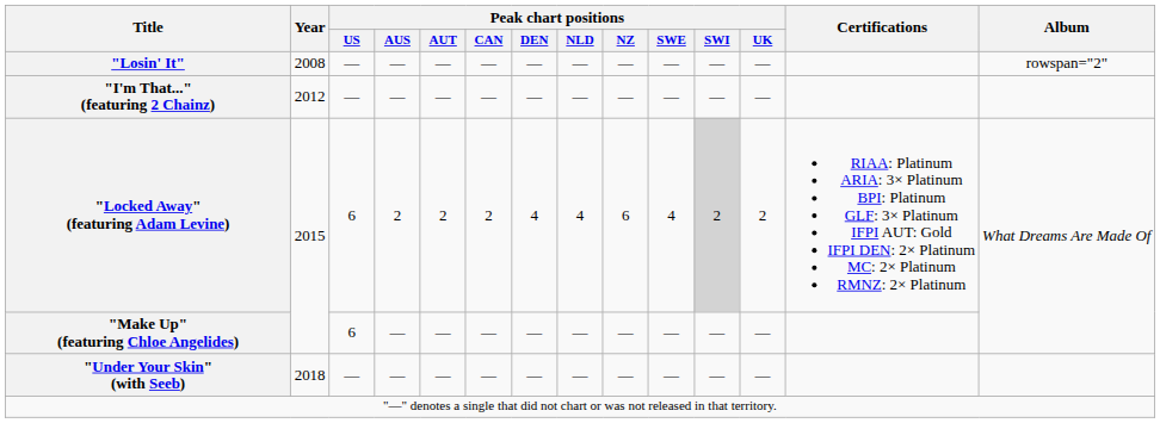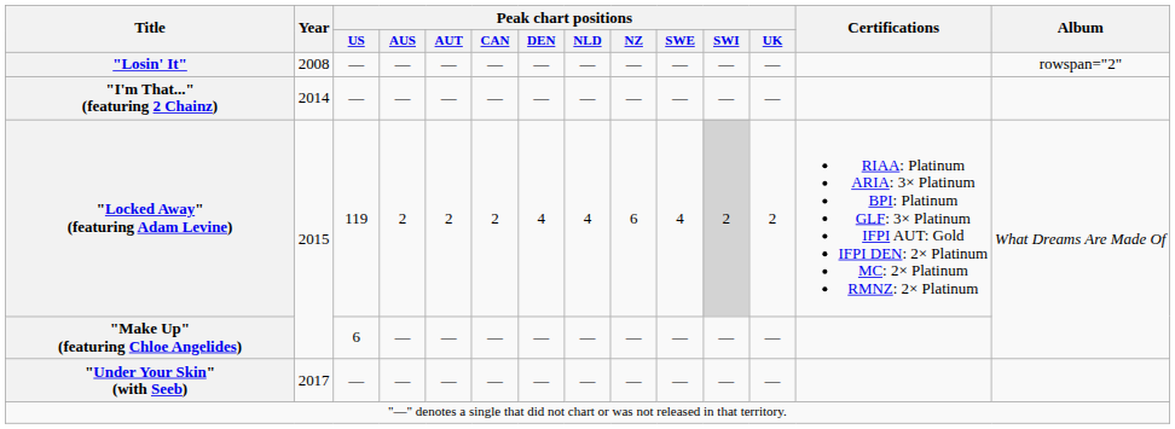"I'm That..." (featuring 2 Chainz) | Year: 2012 -> 2014
"Locked Away" (featuring Adam Levine) | Peak chart positions / US: 6 -> 119
"Under Your Skin" (with Seeb) | Year: 2018 -> 2017
